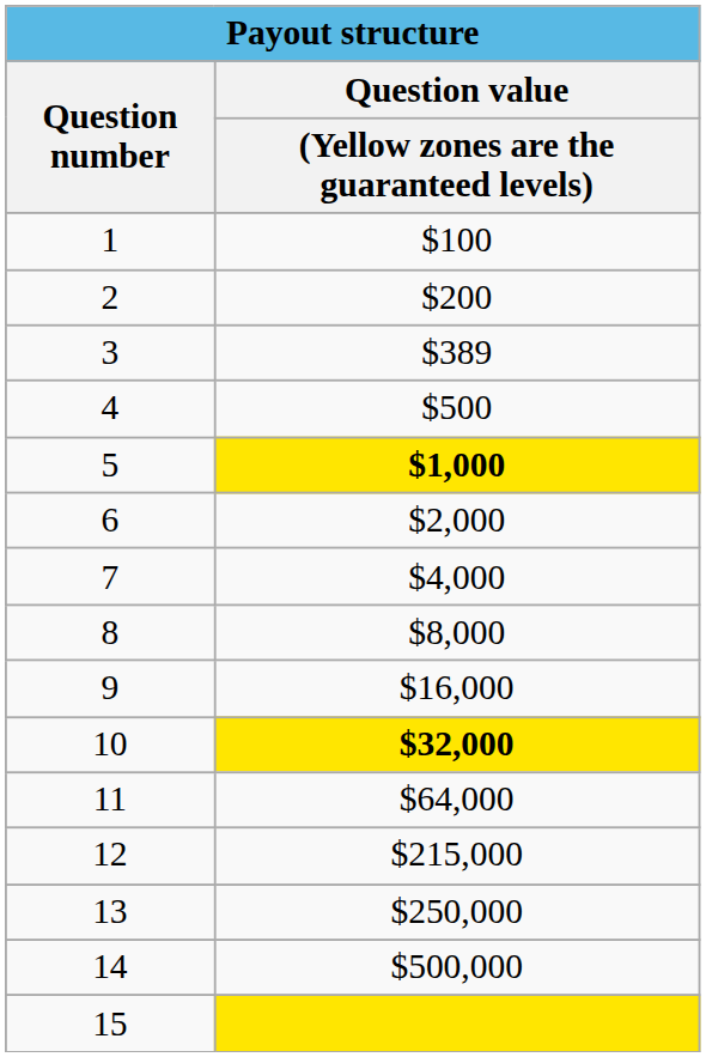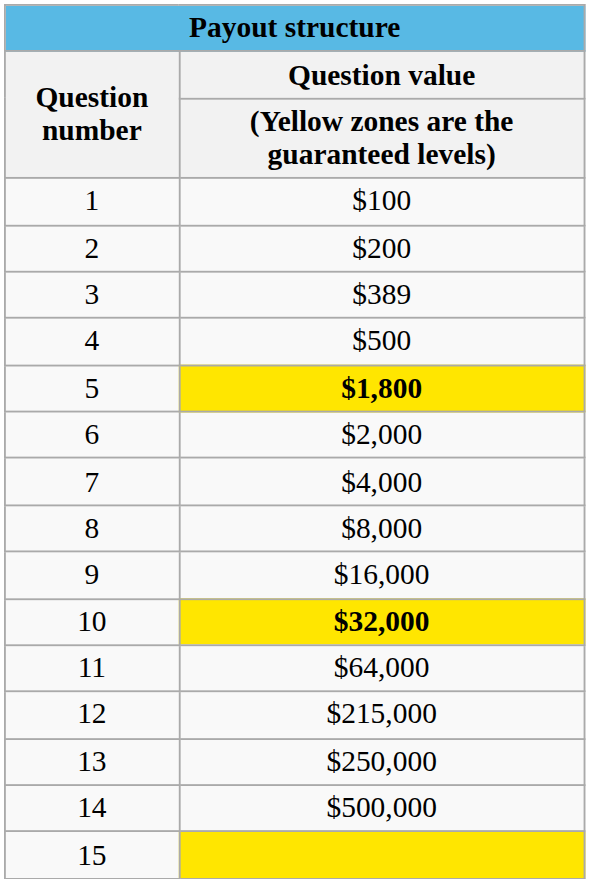5 | Question value / (Yellow zones are the guaranteed levels): $1,000 -> $1,800
